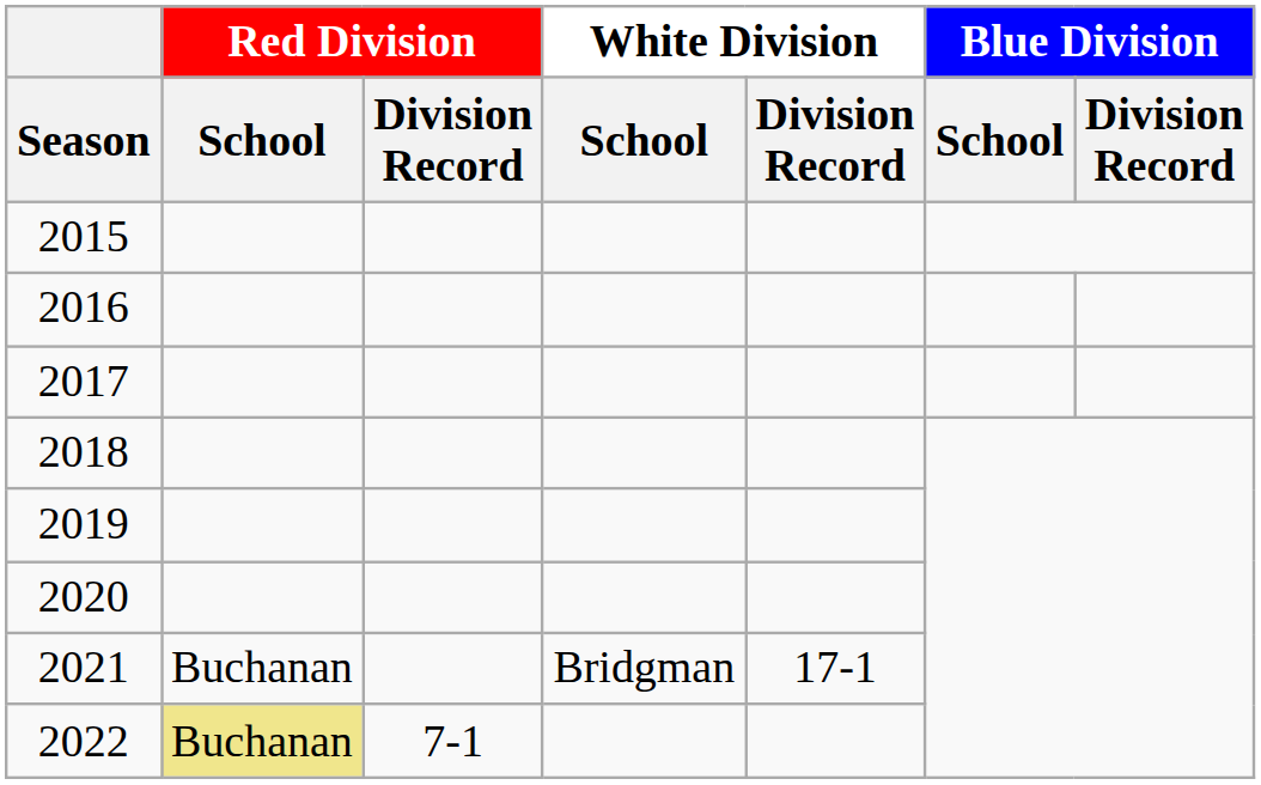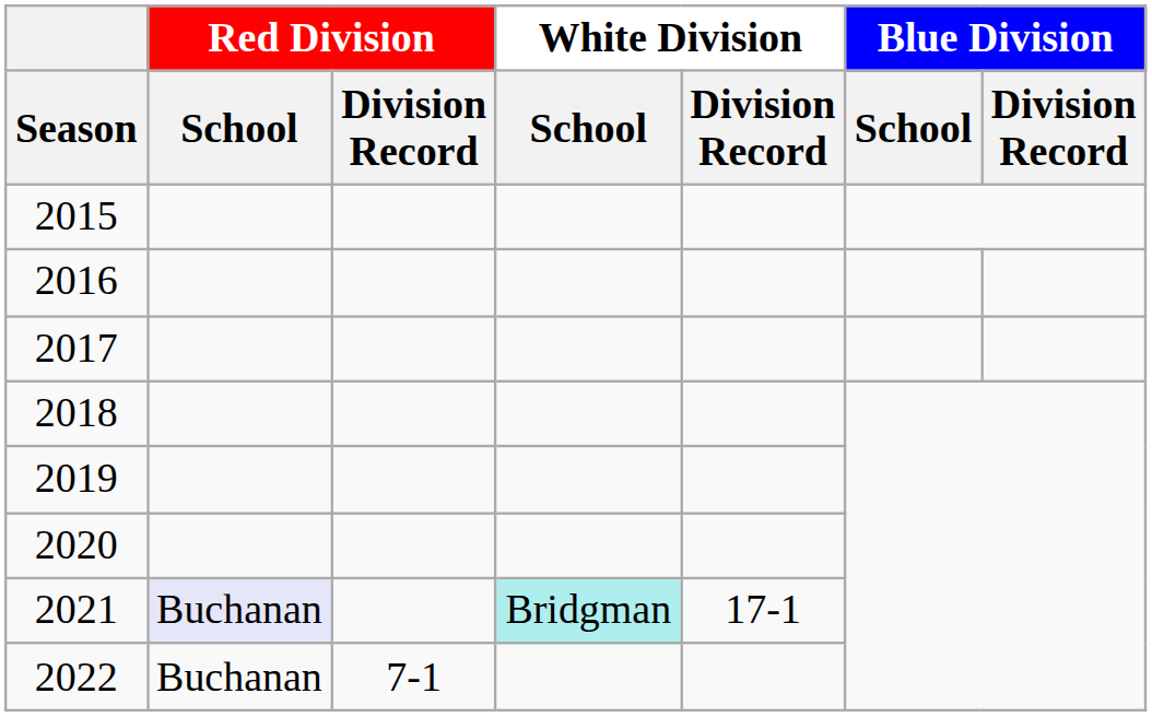2021 | Red Division / School: no background -> lavender background
2021 | White Division / School: no background -> paleturquoise background
2022 | Red Division / School: khaki background -> no background
